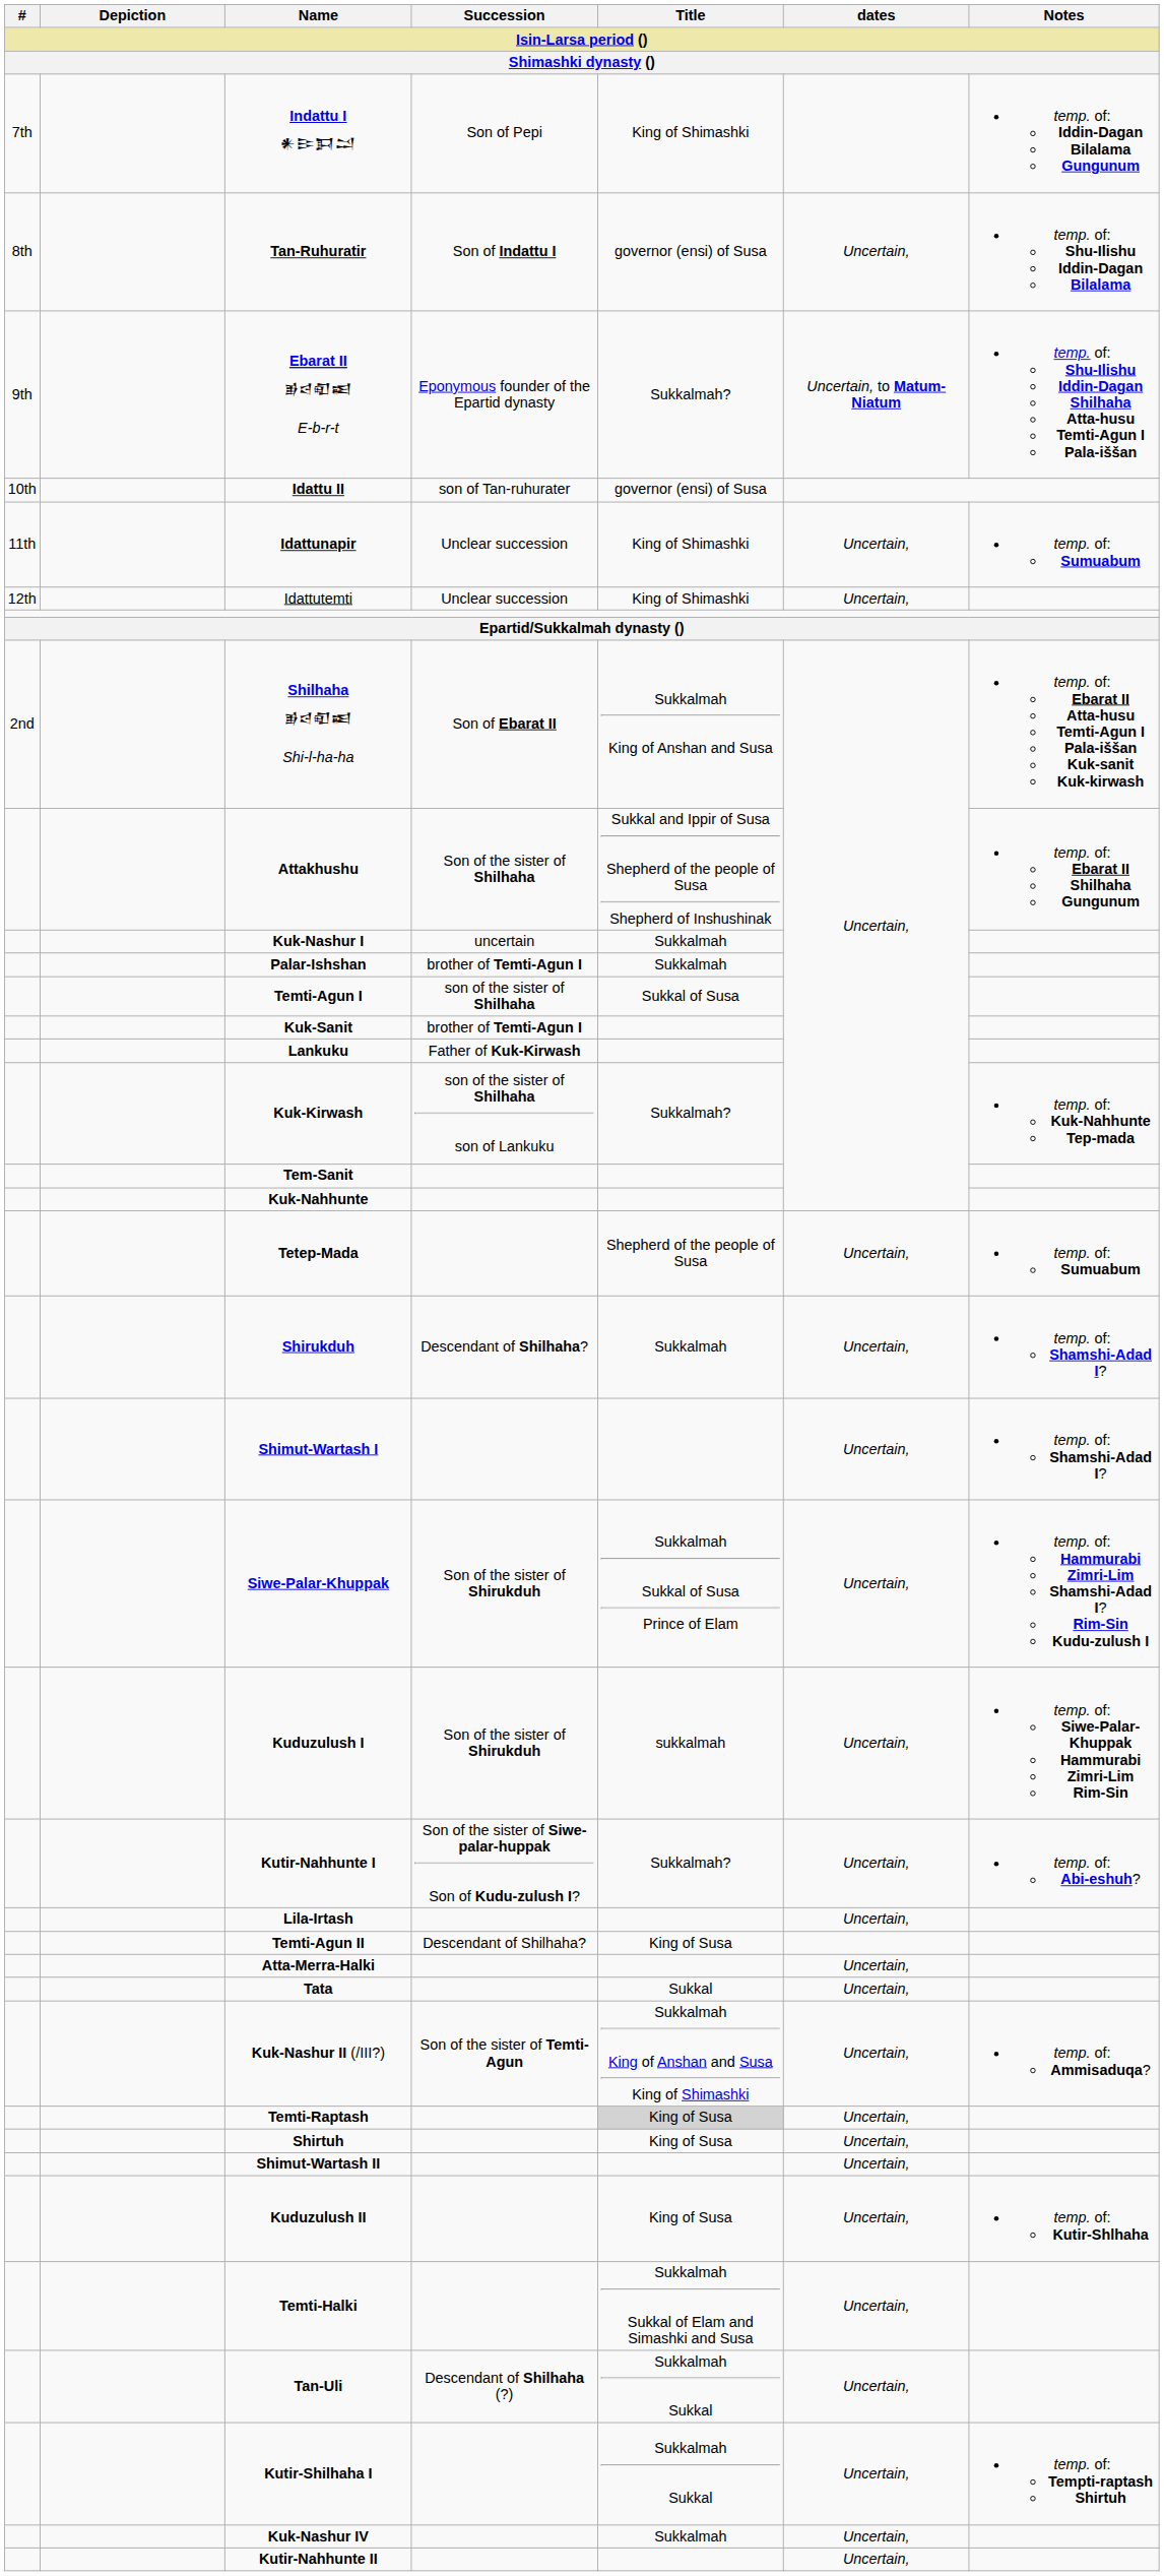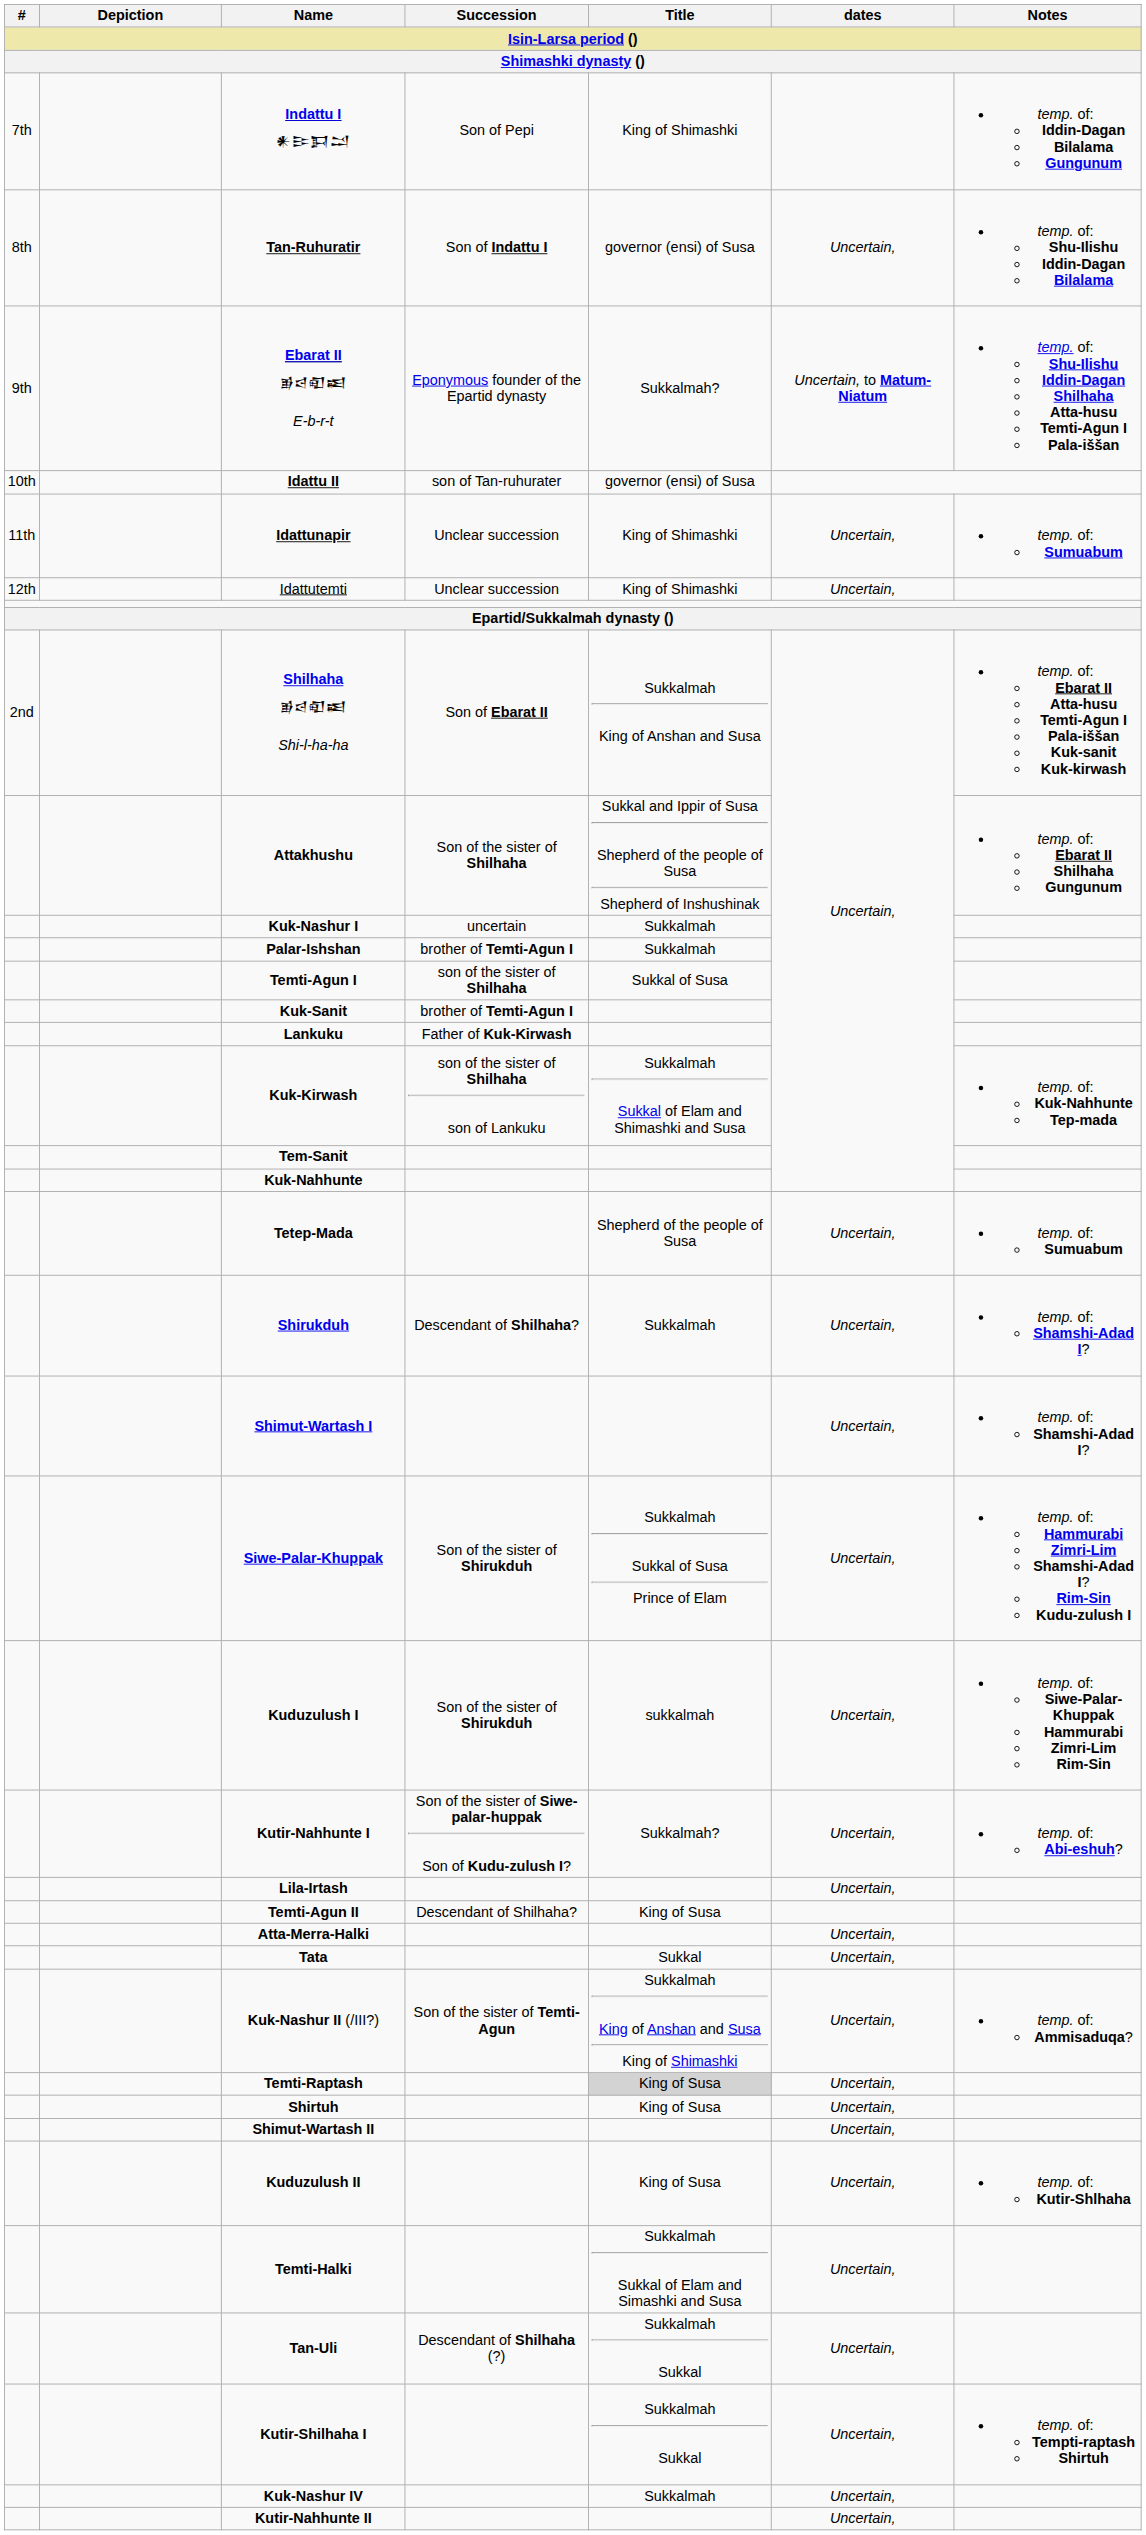Kuk-Kirwash | Title: Sukkalmah? -> Sukkalmah Sukkal of Elam and Shimashki and Susa
